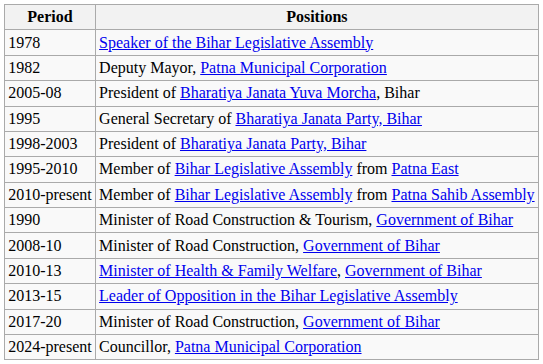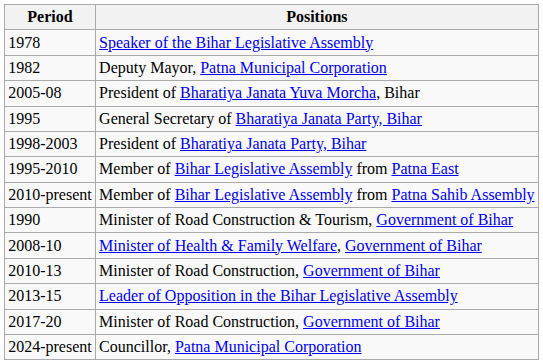row 10 | Positions: Minister of Road Construction, Government of Bihar -> Minister of Health & Family Welfare, Government of Bihar
row 11 | Positions: Minister of Health & Family Welfare, Government of Bihar -> Minister of Road Construction, Government of Bihar
